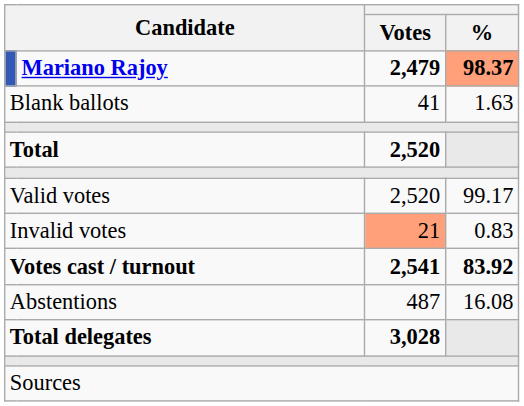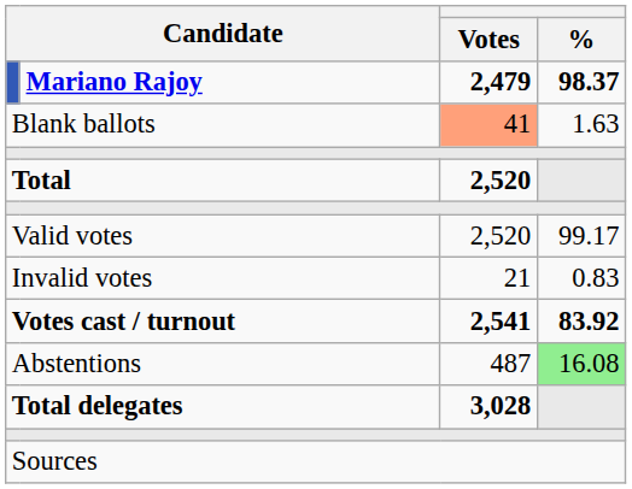Mariano Rajoy | %: lightsalmon background -> no background
Blank ballots | Votes: no background -> lightsalmon background
Invalid votes | Votes: lightsalmon background -> no background
Abstentions | %: no background -> lightgreen background
